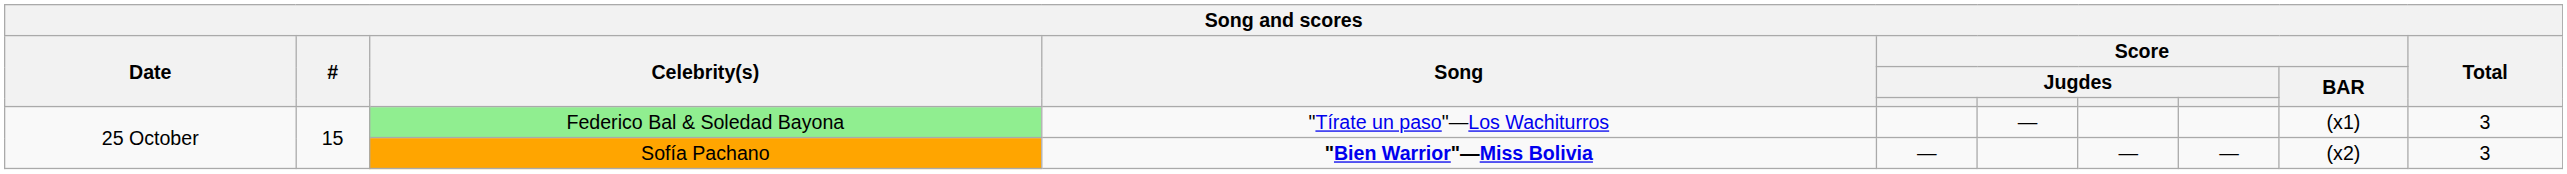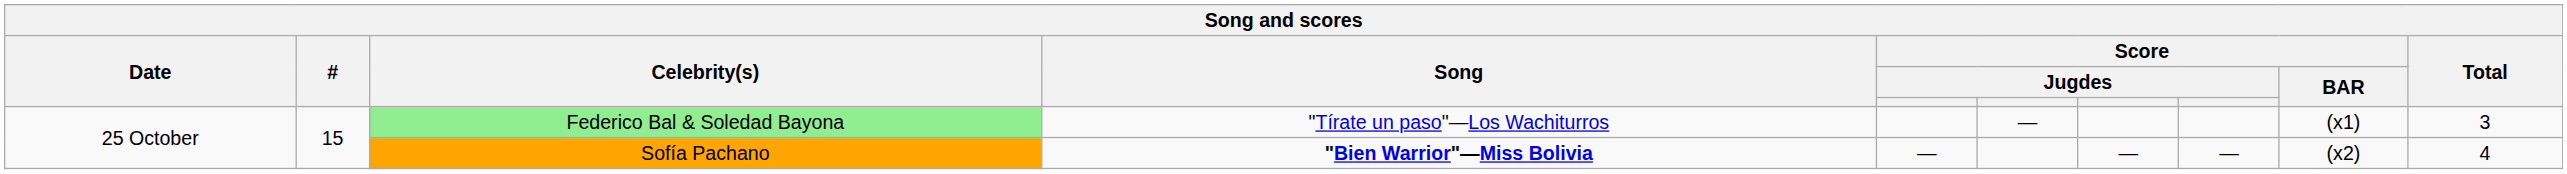Sofía Pachano | Total: 3 -> 4
